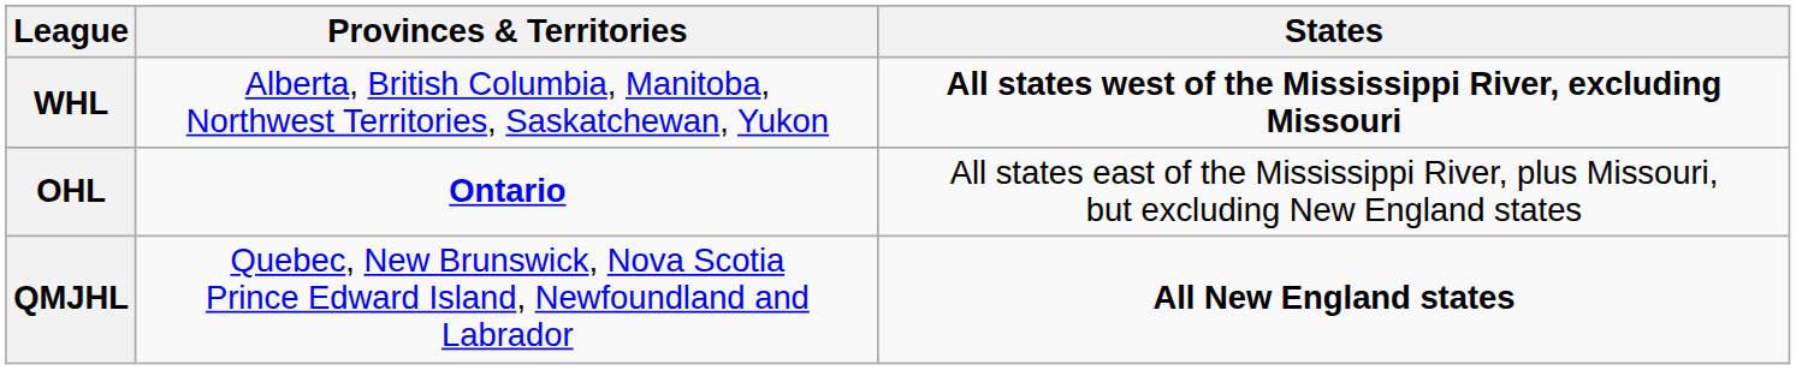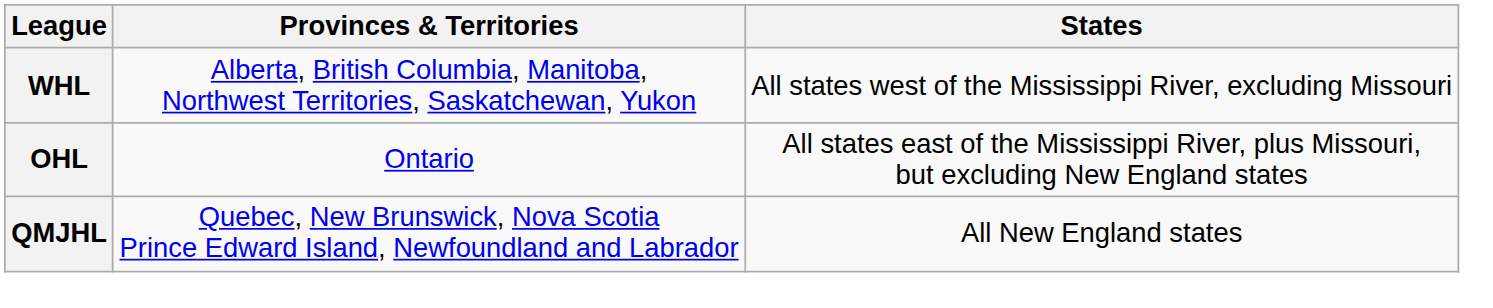row 2 | States: bold -> normal
row 3 | Provinces & Territories: bold -> normal
row 4 | States: bold -> normal
